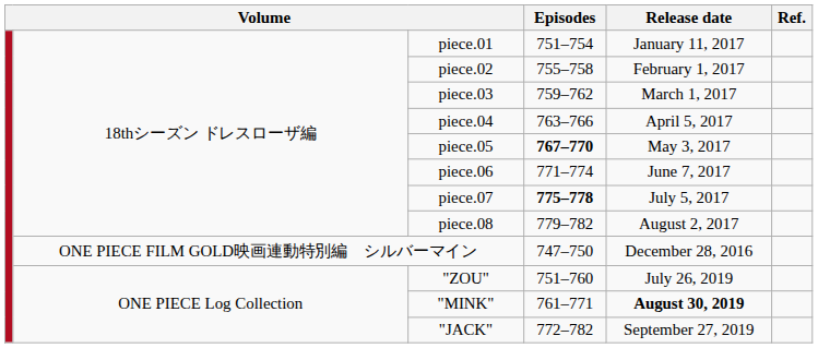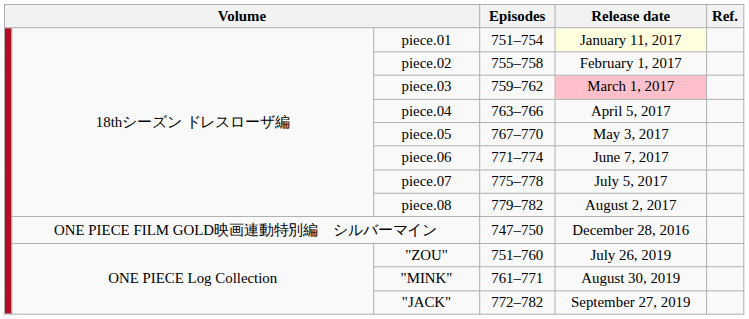piece.01 | Release date: no background -> lightyellow background
piece.03 | Release date: no background -> pink background
piece.05 | Episodes: bold -> normal
piece.07 | Episodes: bold -> normal
"MINK" | Release date: bold -> normal
